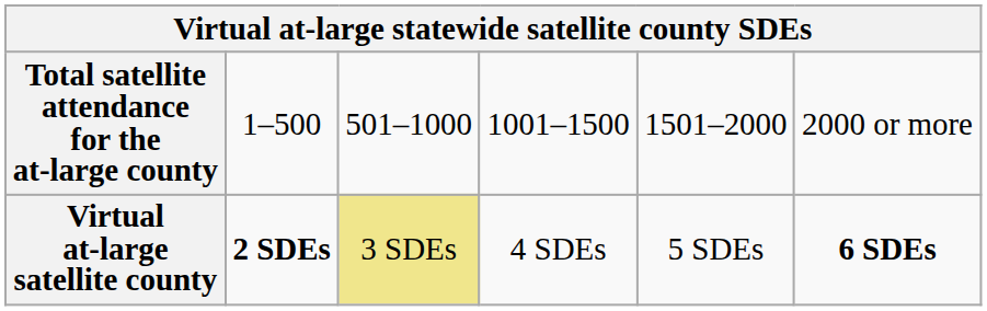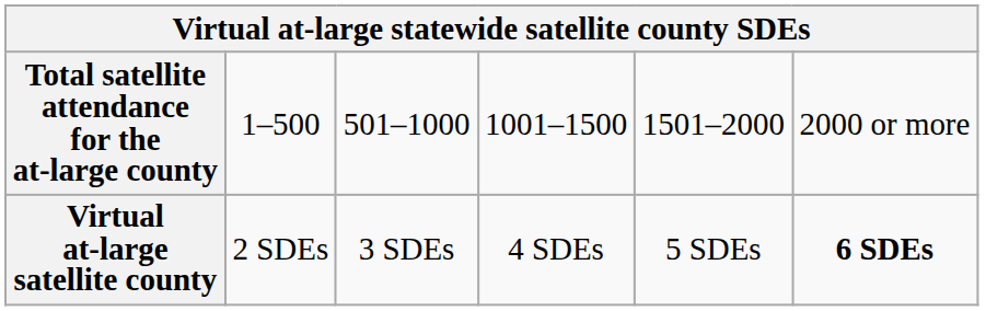Virtual at-large satellite county | column 2: bold -> normal
Virtual at-large satellite county | column 3: khaki background -> no background
